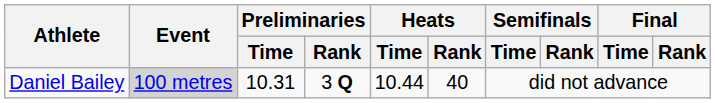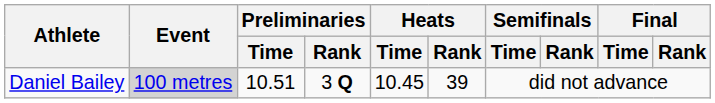Daniel Bailey | Preliminaries / Time: 10.31 -> 10.51
Daniel Bailey | Heats / Time: 10.44 -> 10.45
Daniel Bailey | Heats / Rank: 40 -> 39
